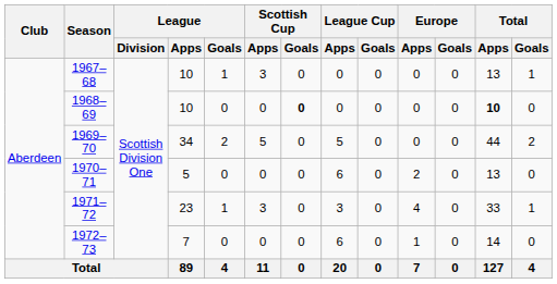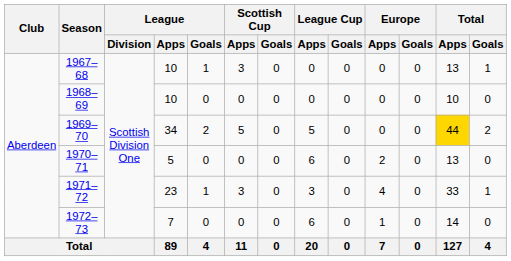1968–69 | Scottish Cup / Goals: bold -> normal
1968–69 | Total / Apps: bold -> normal
1969–70 | Total / Apps: no background -> gold background
